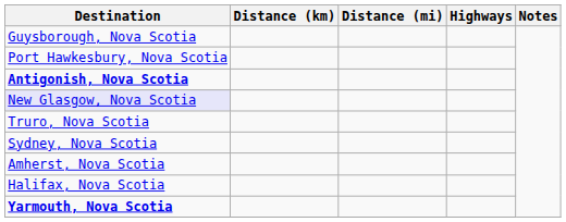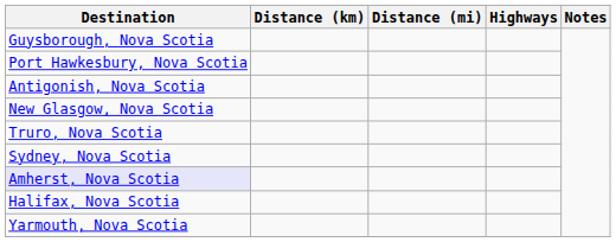Antigonish, Nova Scotia | Destination: bold -> normal
New Glasgow, Nova Scotia | Destination: lavender background -> no background
Amherst, Nova Scotia | Destination: no background -> lavender background
Yarmouth, Nova Scotia | Destination: bold -> normal
